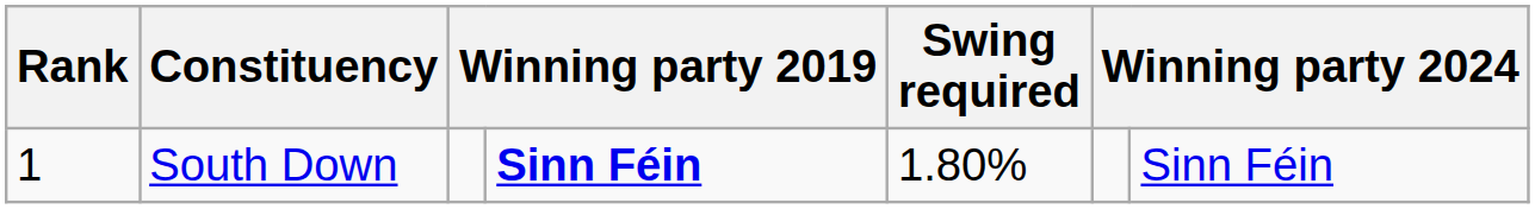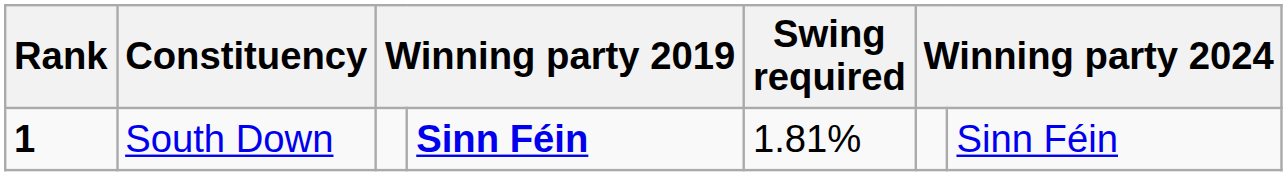South Down | Rank: normal -> bold
South Down | Swing required: 1.80% -> 1.81%
